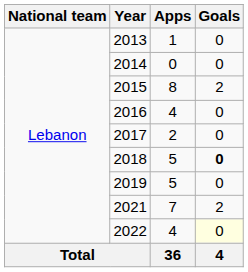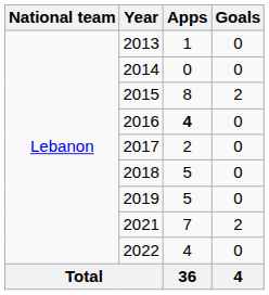2016 | Apps: normal -> bold
2018 | Goals: bold -> normal
2022 | Goals: lightyellow background -> no background
